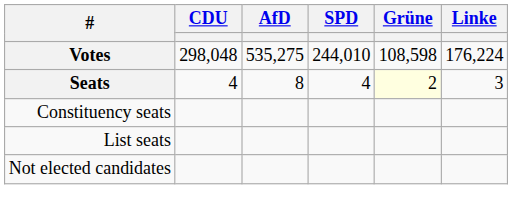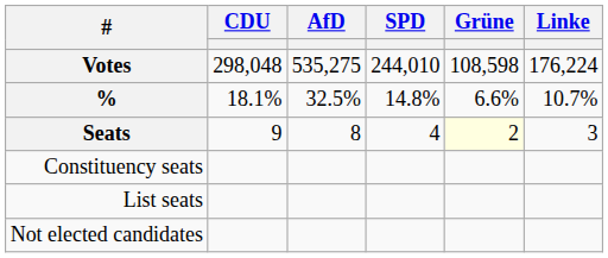+ row: % | 18.1% | 32.5% | 14.8% | 6.6% | 10.7%
Seats | CDU: 4 -> 9
